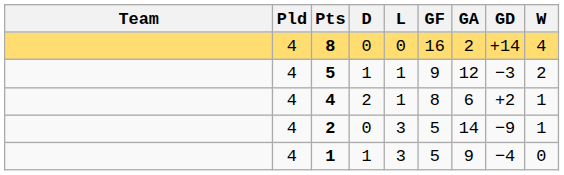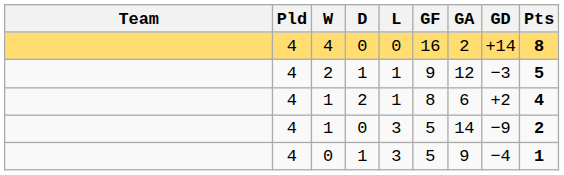columns swapped: W <-> Pts
